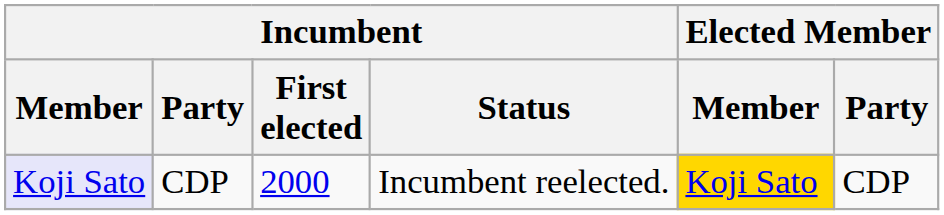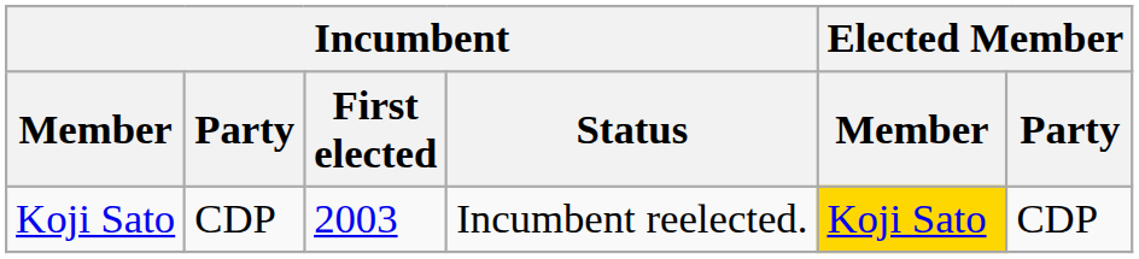row 3 | Incumbent / Member: lavender background -> no background
row 3 | Incumbent / First elected: 2000 -> 2003
